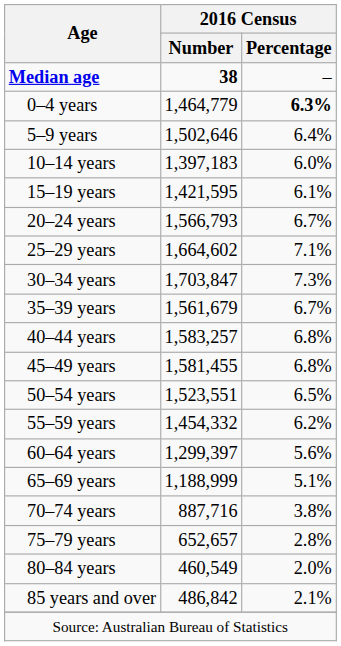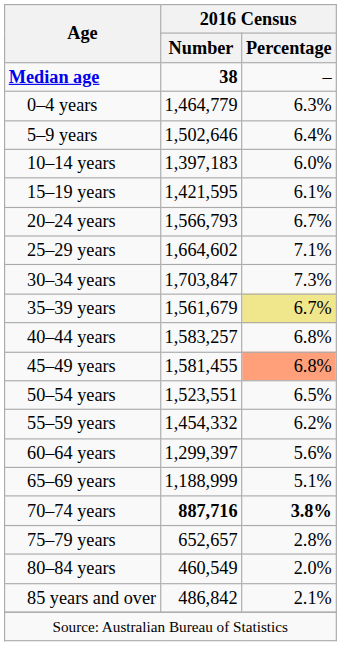0–4 years | 2016 Census / Percentage: bold -> normal
35–39 years | 2016 Census / Percentage: no background -> khaki background
45–49 years | 2016 Census / Percentage: no background -> lightsalmon background
70–74 years | 2016 Census / Number: normal -> bold
70–74 years | 2016 Census / Percentage: normal -> bold
